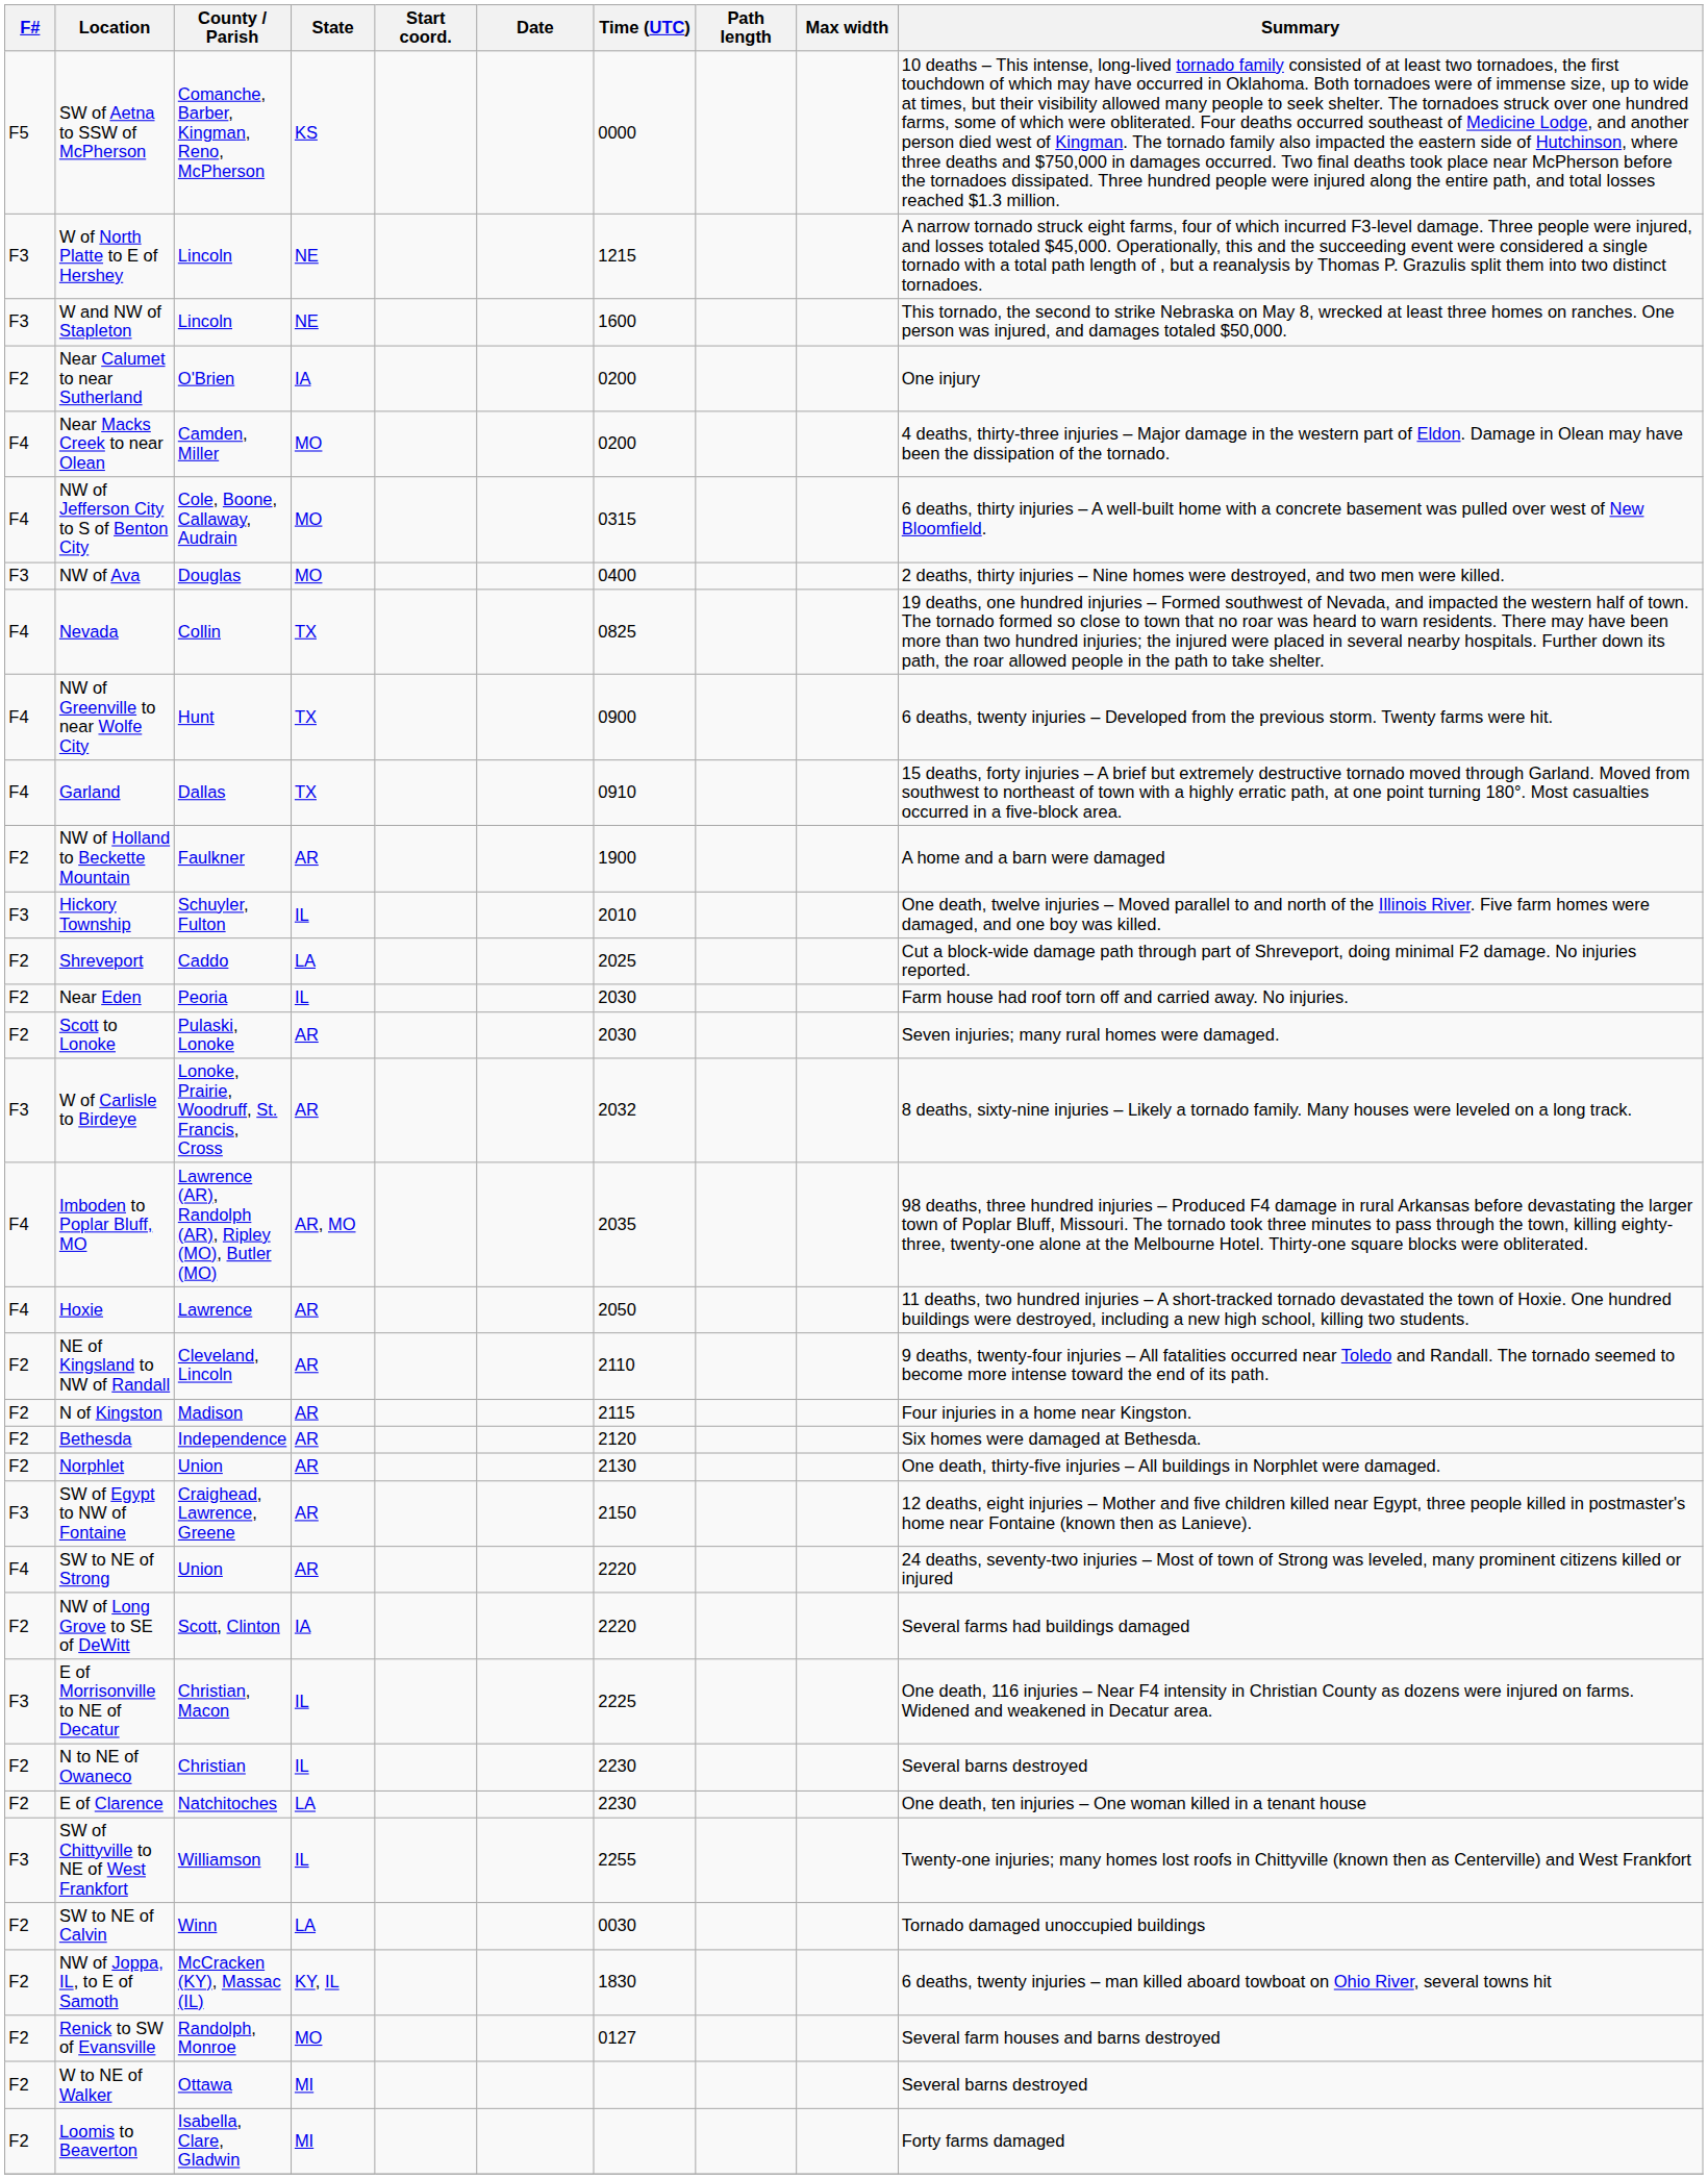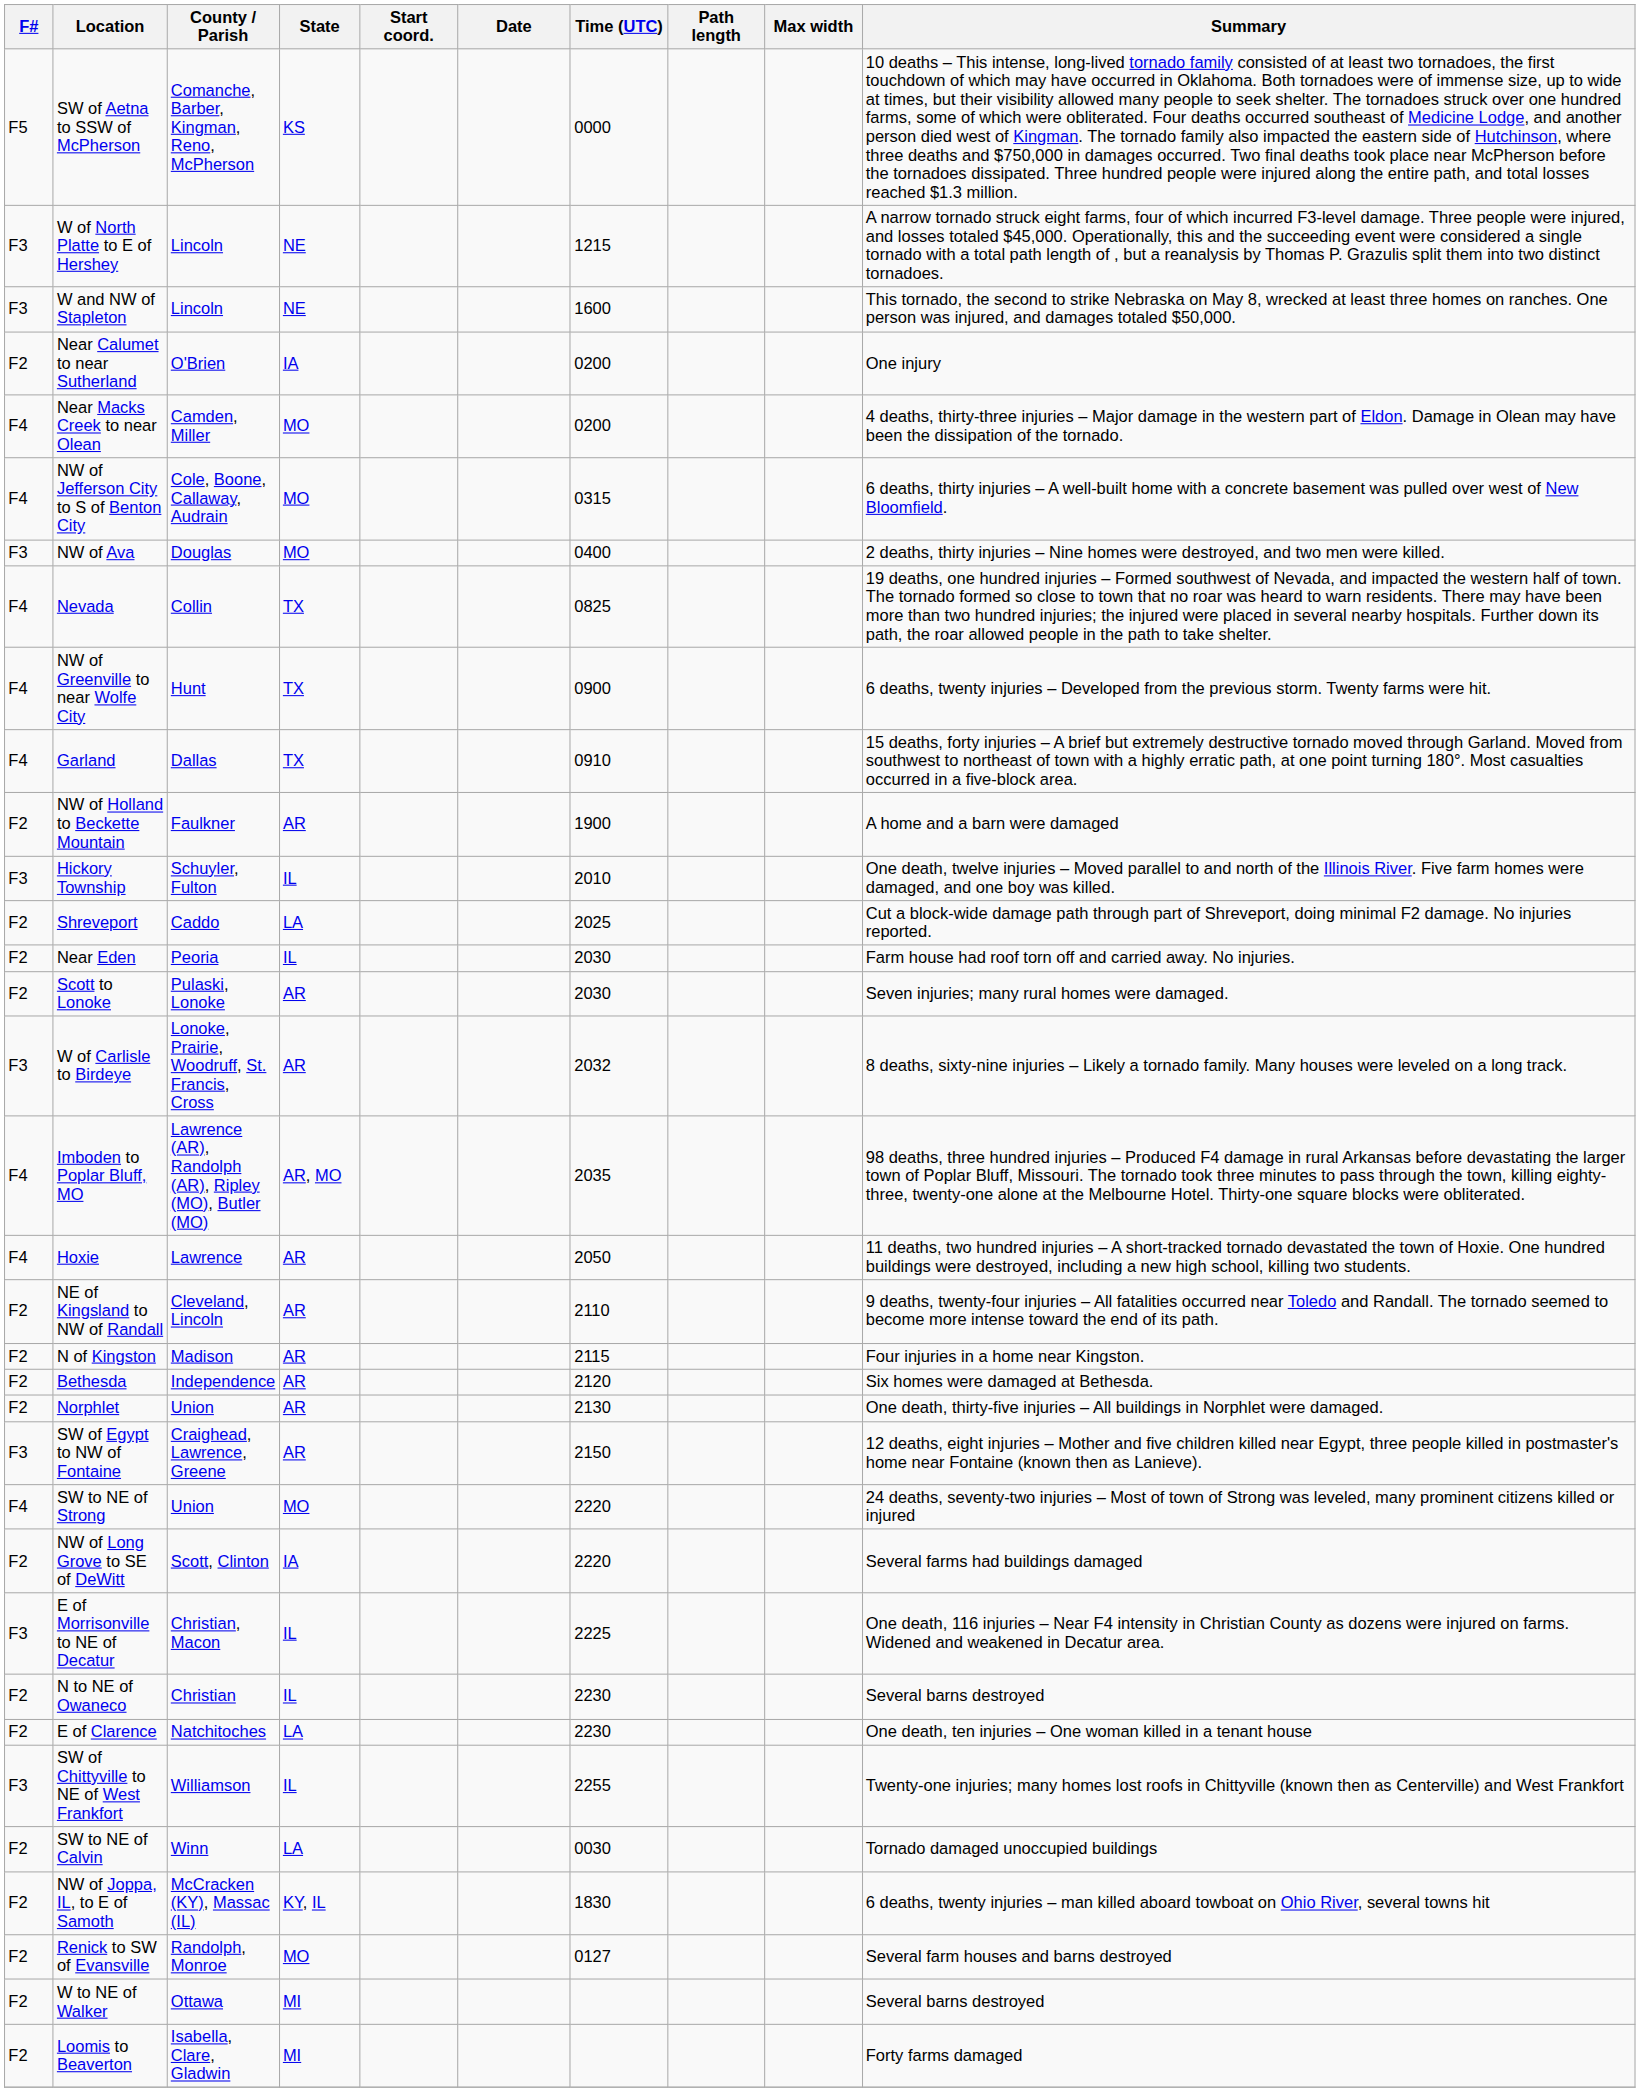SW to NE of Strong | State: AR -> MO
